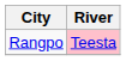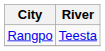Rangpo | River: pink background -> no background
